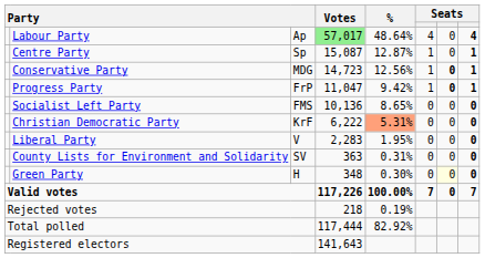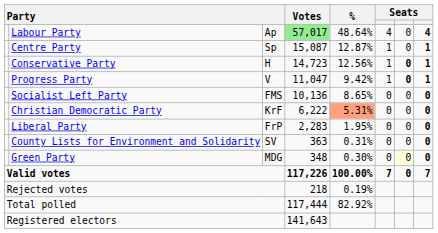Conservative Party | column 3: MDG -> H
Progress Party | column 3: FrP -> V
Liberal Party | column 3: V -> FrP
Green Party | column 3: H -> MDG
